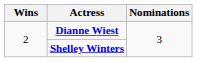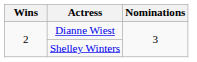Dianne Wiest | Actress: bold -> normal
Shelley Winters | Actress: bold -> normal
